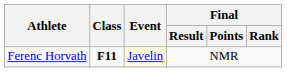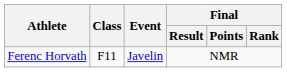Ferenc Horvath | Class: bold -> normal
Ferenc Horvath | Event: lightyellow background -> no background
